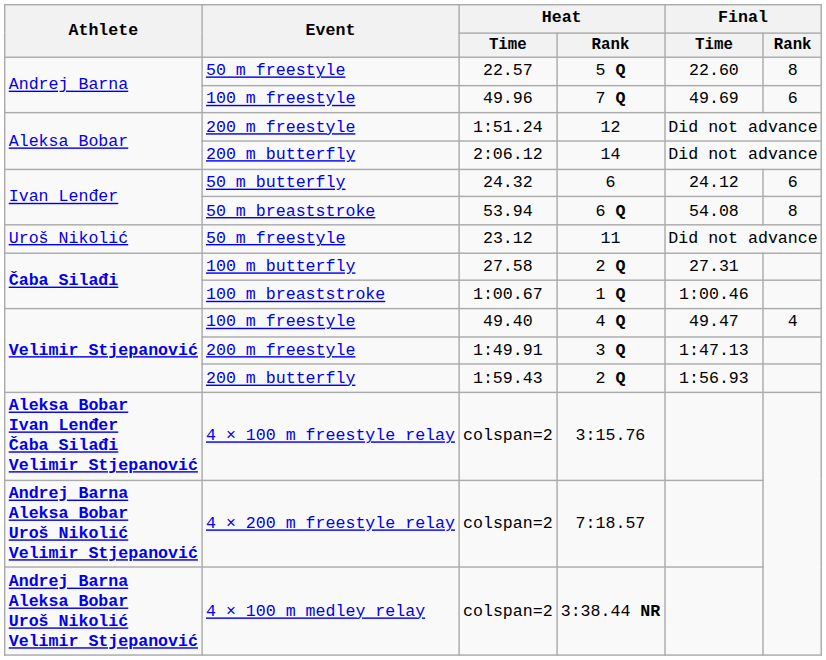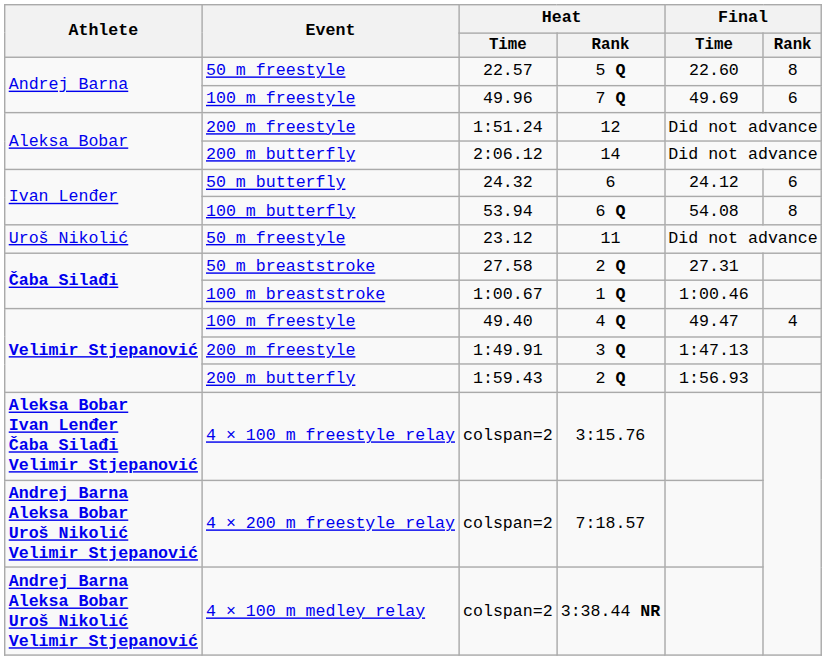6 Q | Event: 50 m breaststroke -> 100 m butterfly
27.58 / 2 Q | Event: 100 m butterfly -> 50 m breaststroke
